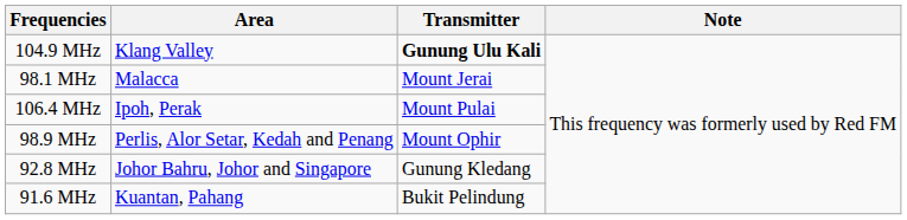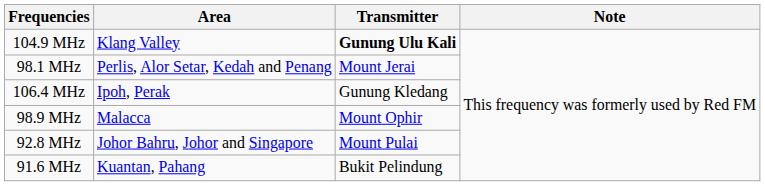98.1 MHz | Area: Malacca -> Perlis, Alor Setar, Kedah and Penang
106.4 MHz | Transmitter: Mount Pulai -> Gunung Kledang
98.9 MHz | Area: Perlis, Alor Setar, Kedah and Penang -> Malacca
92.8 MHz | Transmitter: Gunung Kledang -> Mount Pulai
